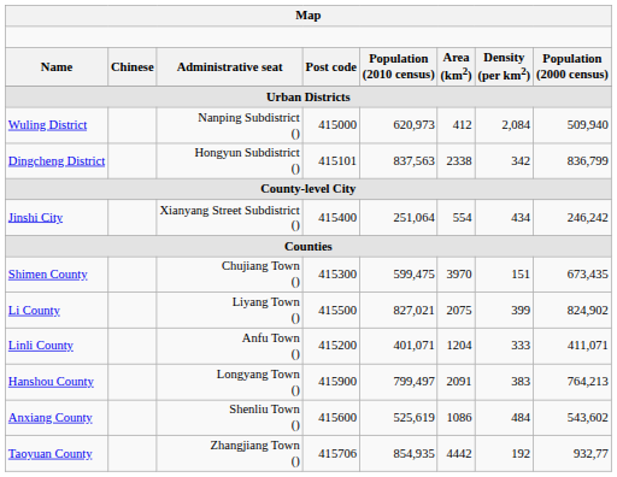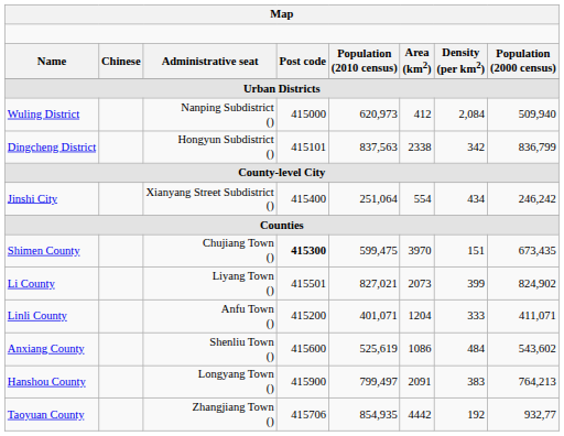Shimen County | column 4: normal -> bold
Li County | column 4: 415500 -> 415501
Li County | column 6: 2075 -> 2073
rows swapped: Anxiang County <-> Hanshou County
